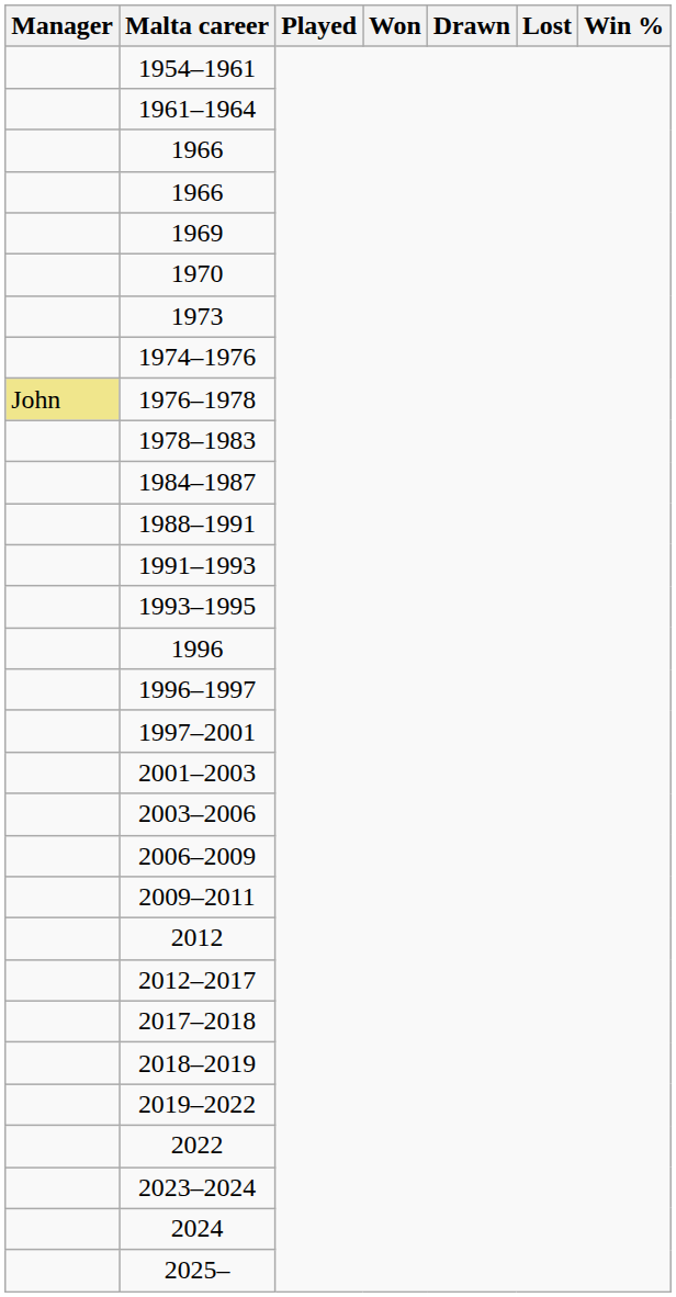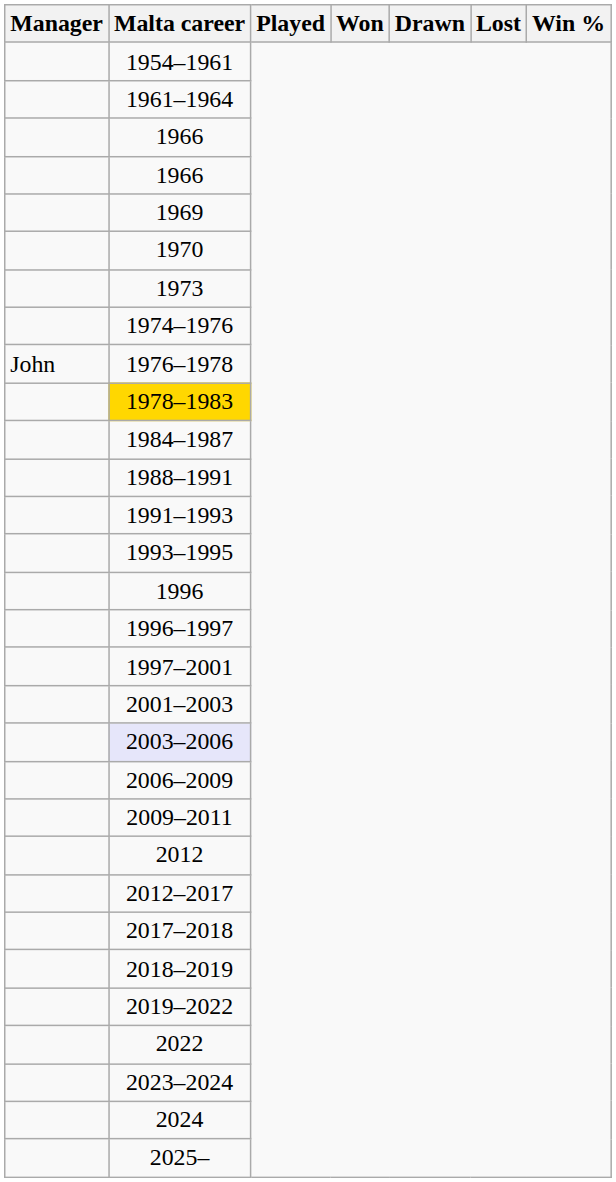1976–1978 | Manager: khaki background -> no background
1978–1983 | Malta career: no background -> gold background
2003–2006 | Malta career: no background -> lavender background
